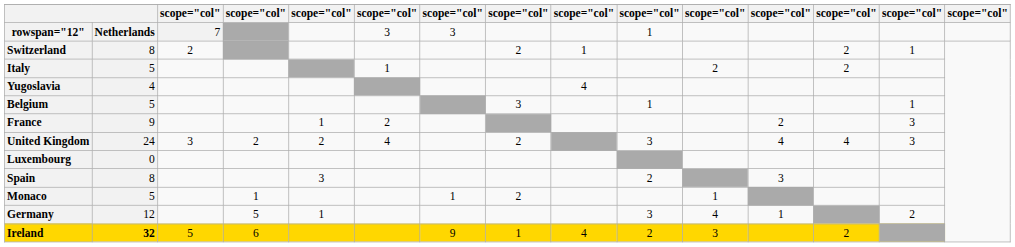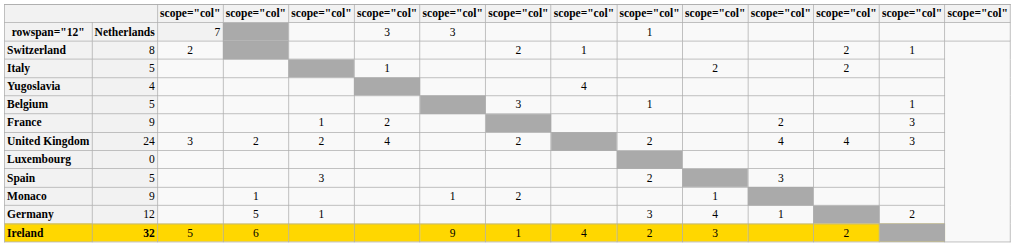United Kingdom | column 10: 3 -> 2
Spain | column 2: 8 -> 5
Monaco | column 2: 5 -> 9
